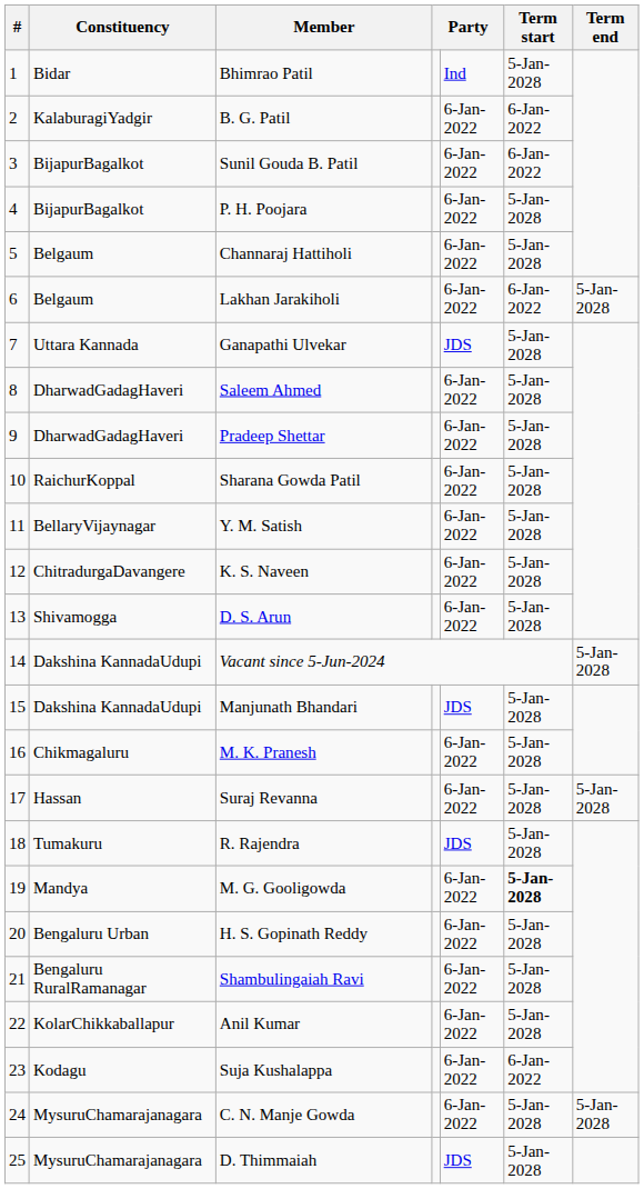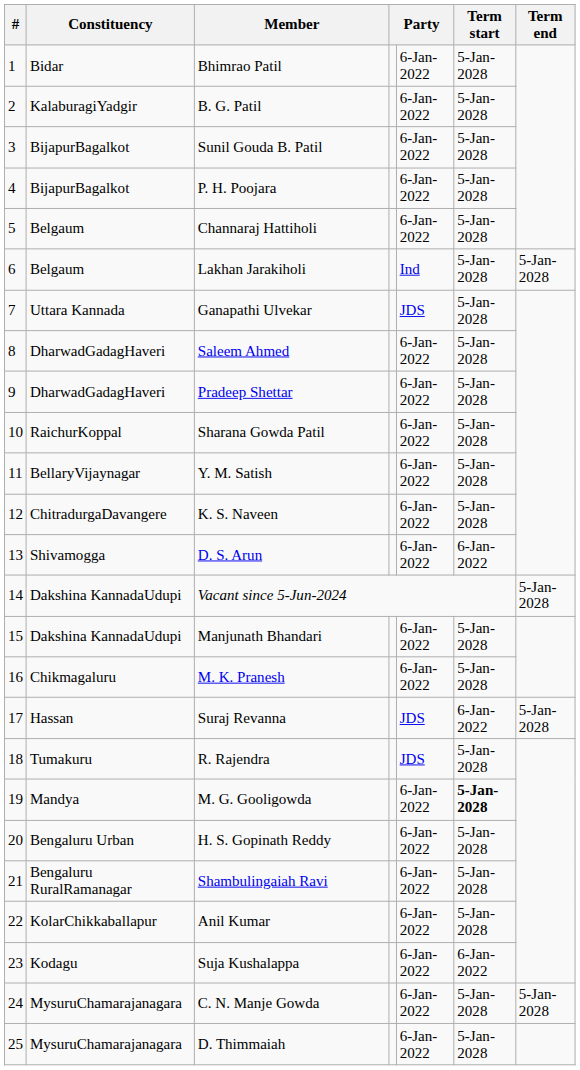Bhimrao Patil | column 5: Ind -> 6-Jan-2022
B. G. Patil | Term start: 6-Jan-2022 -> 5-Jan-2028
Sunil Gouda B. Patil | Term start: 6-Jan-2022 -> 5-Jan-2028
Lakhan Jarakiholi | column 5: 6-Jan-2022 -> Ind
Lakhan Jarakiholi | Term start: 6-Jan-2022 -> 5-Jan-2028
D. S. Arun | Term start: 5-Jan-2028 -> 6-Jan-2022
Manjunath Bhandari | column 5: JDS -> 6-Jan-2022
Suraj Revanna | column 5: 6-Jan-2022 -> JDS
Suraj Revanna | Term start: 5-Jan-2028 -> 6-Jan-2022
D. Thimmaiah | column 5: JDS -> 6-Jan-2022
